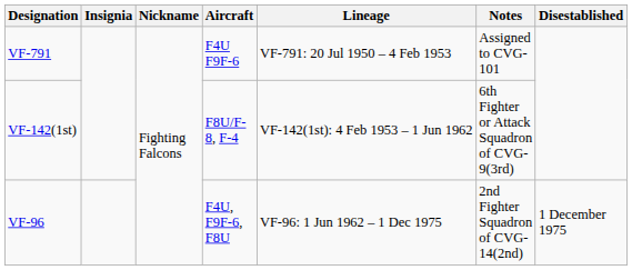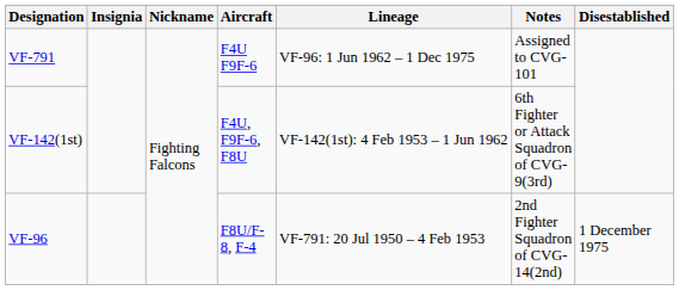VF-791 | Lineage: VF-791: 20 Jul 1950 – 4 Feb 1953 -> VF-96: 1 Jun 1962 – 1 Dec 1975
VF-142(1st) | Aircraft: F8U/F-8, F-4 -> F4U, F9F-6, F8U
VF-96 | Aircraft: F4U, F9F-6, F8U -> F8U/F-8, F-4
VF-96 | Lineage: VF-96: 1 Jun 1962 – 1 Dec 1975 -> VF-791: 20 Jul 1950 – 4 Feb 1953
